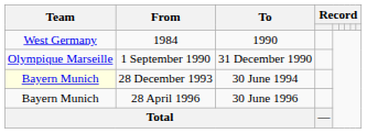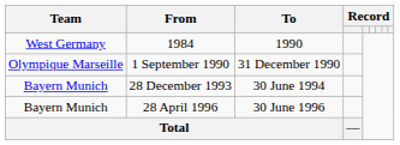28 December 1993 | Team: lightyellow background -> no background
